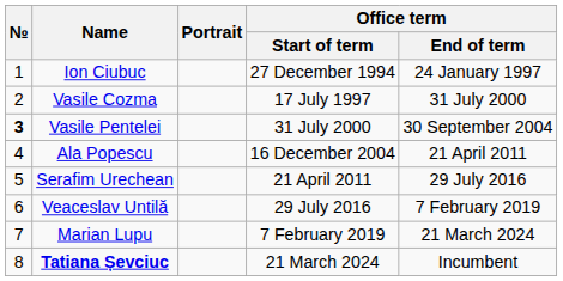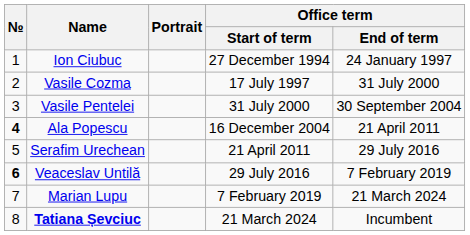Vasile Pentelei | №: bold -> normal
Ala Popescu | №: normal -> bold
Veaceslav Untilă | №: normal -> bold
